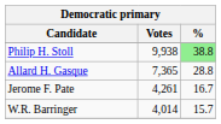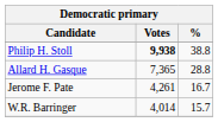Philip H. Stoll | Votes: normal -> bold
Philip H. Stoll | %: lightgreen background -> no background
